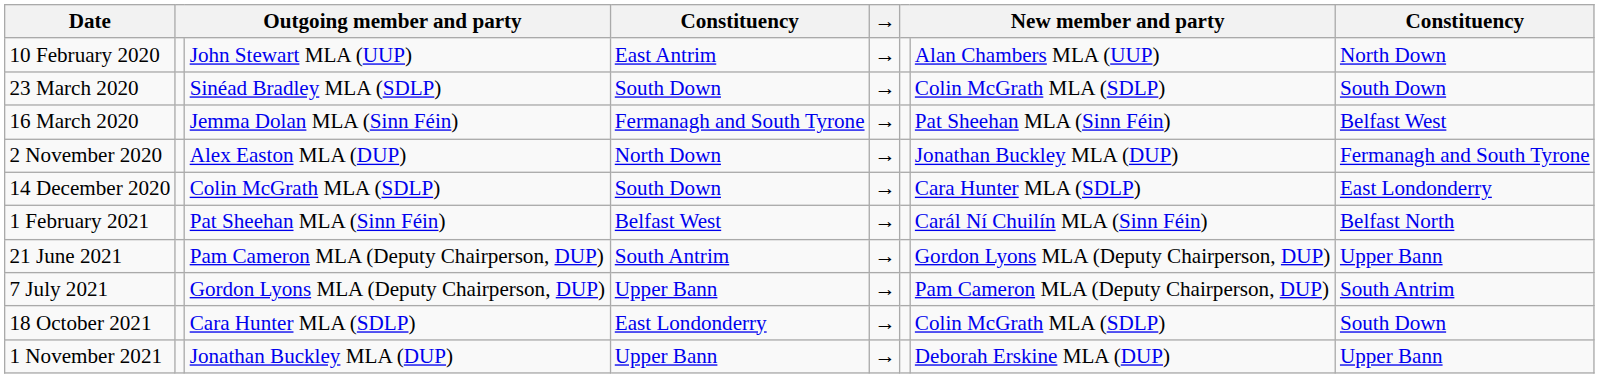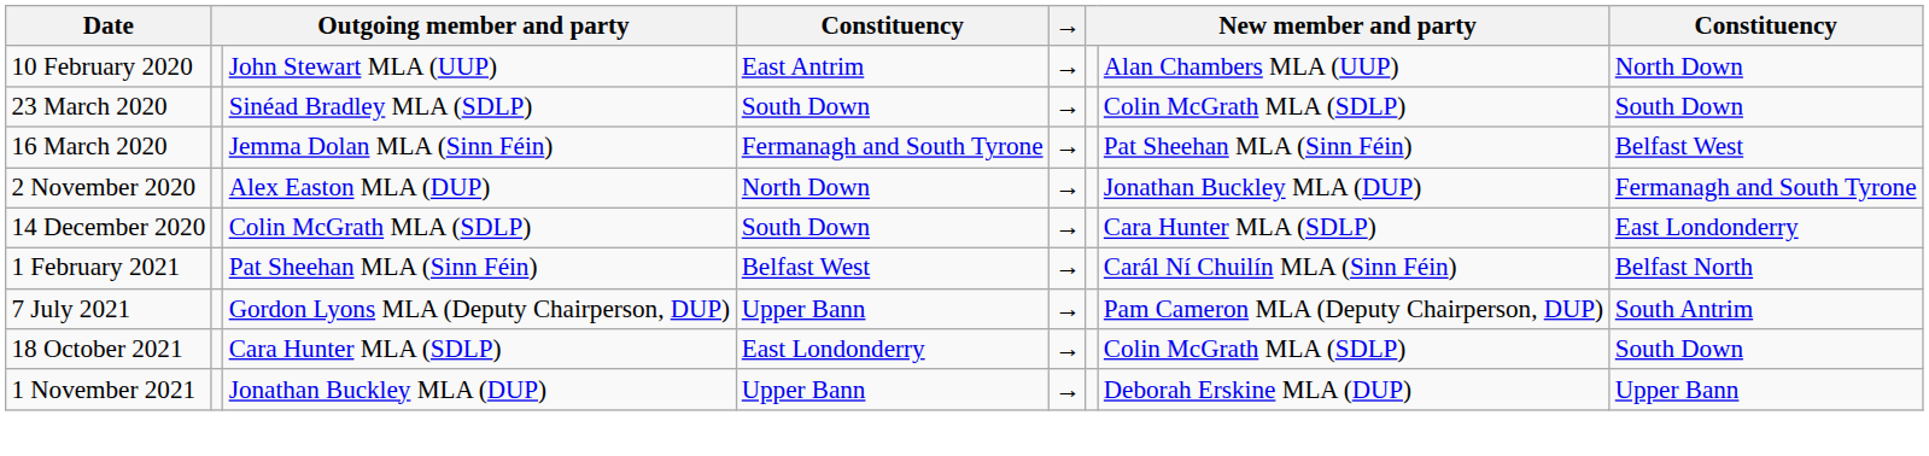- row: 21 June 2021 | Pam Cameron MLA (Deputy Chairperson, DUP) | South Antrim | → | Gordon Lyons MLA (Deputy Chairperson, DUP) | Upper Bann
